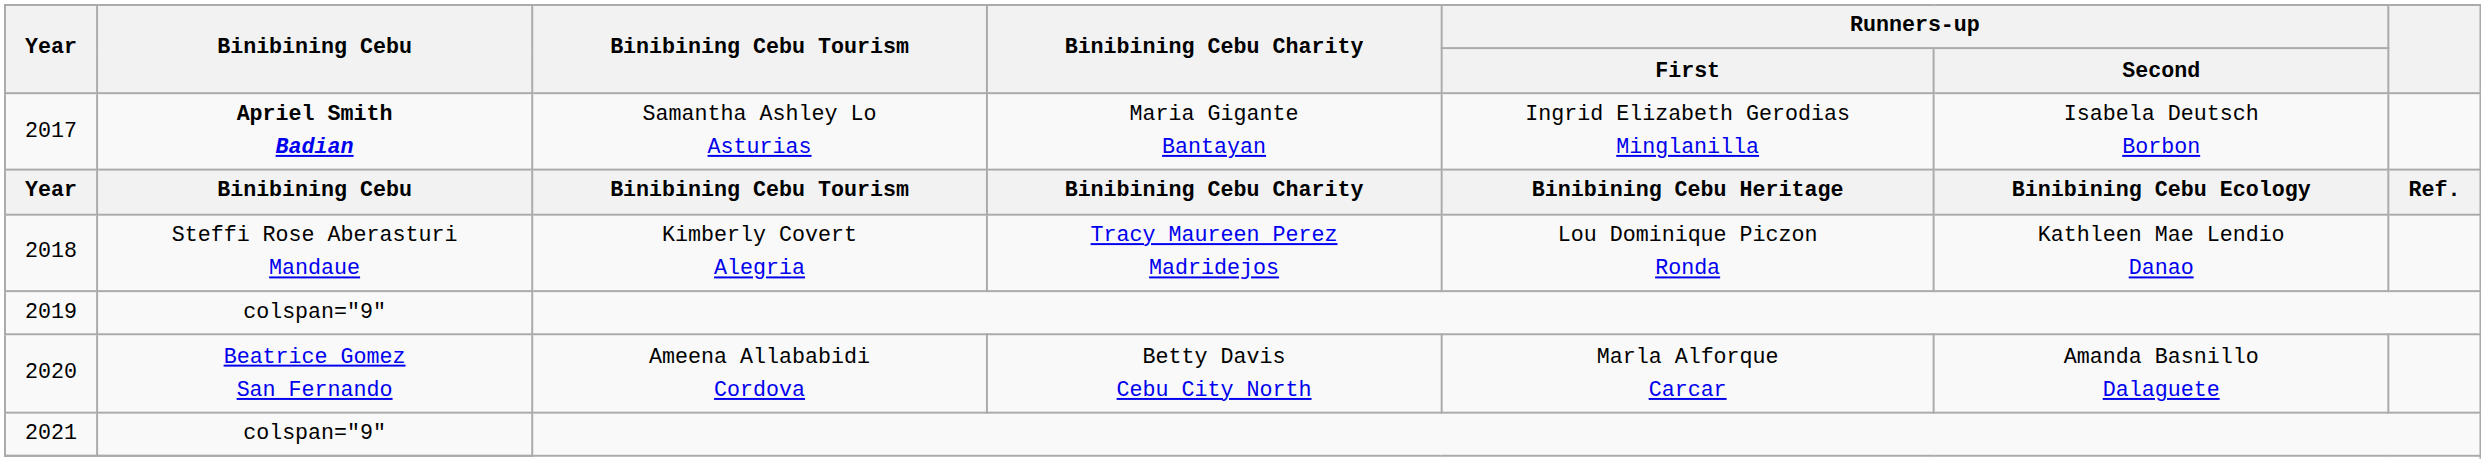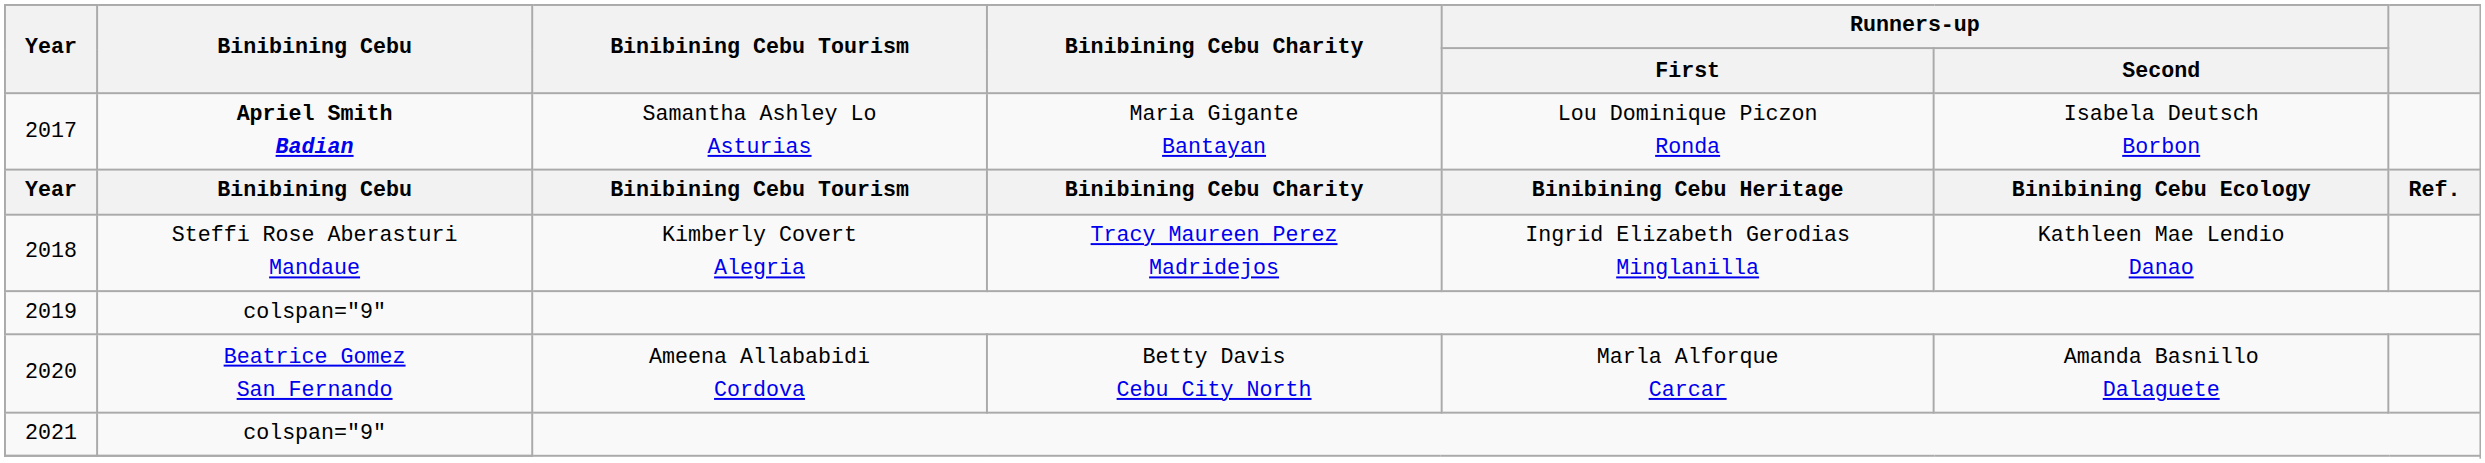2017 | Runners-up / First: Ingrid Elizabeth Gerodias Minglanilla -> Lou Dominique Piczon Ronda
2018 | Runners-up / First: Lou Dominique Piczon Ronda -> Ingrid Elizabeth Gerodias Minglanilla
